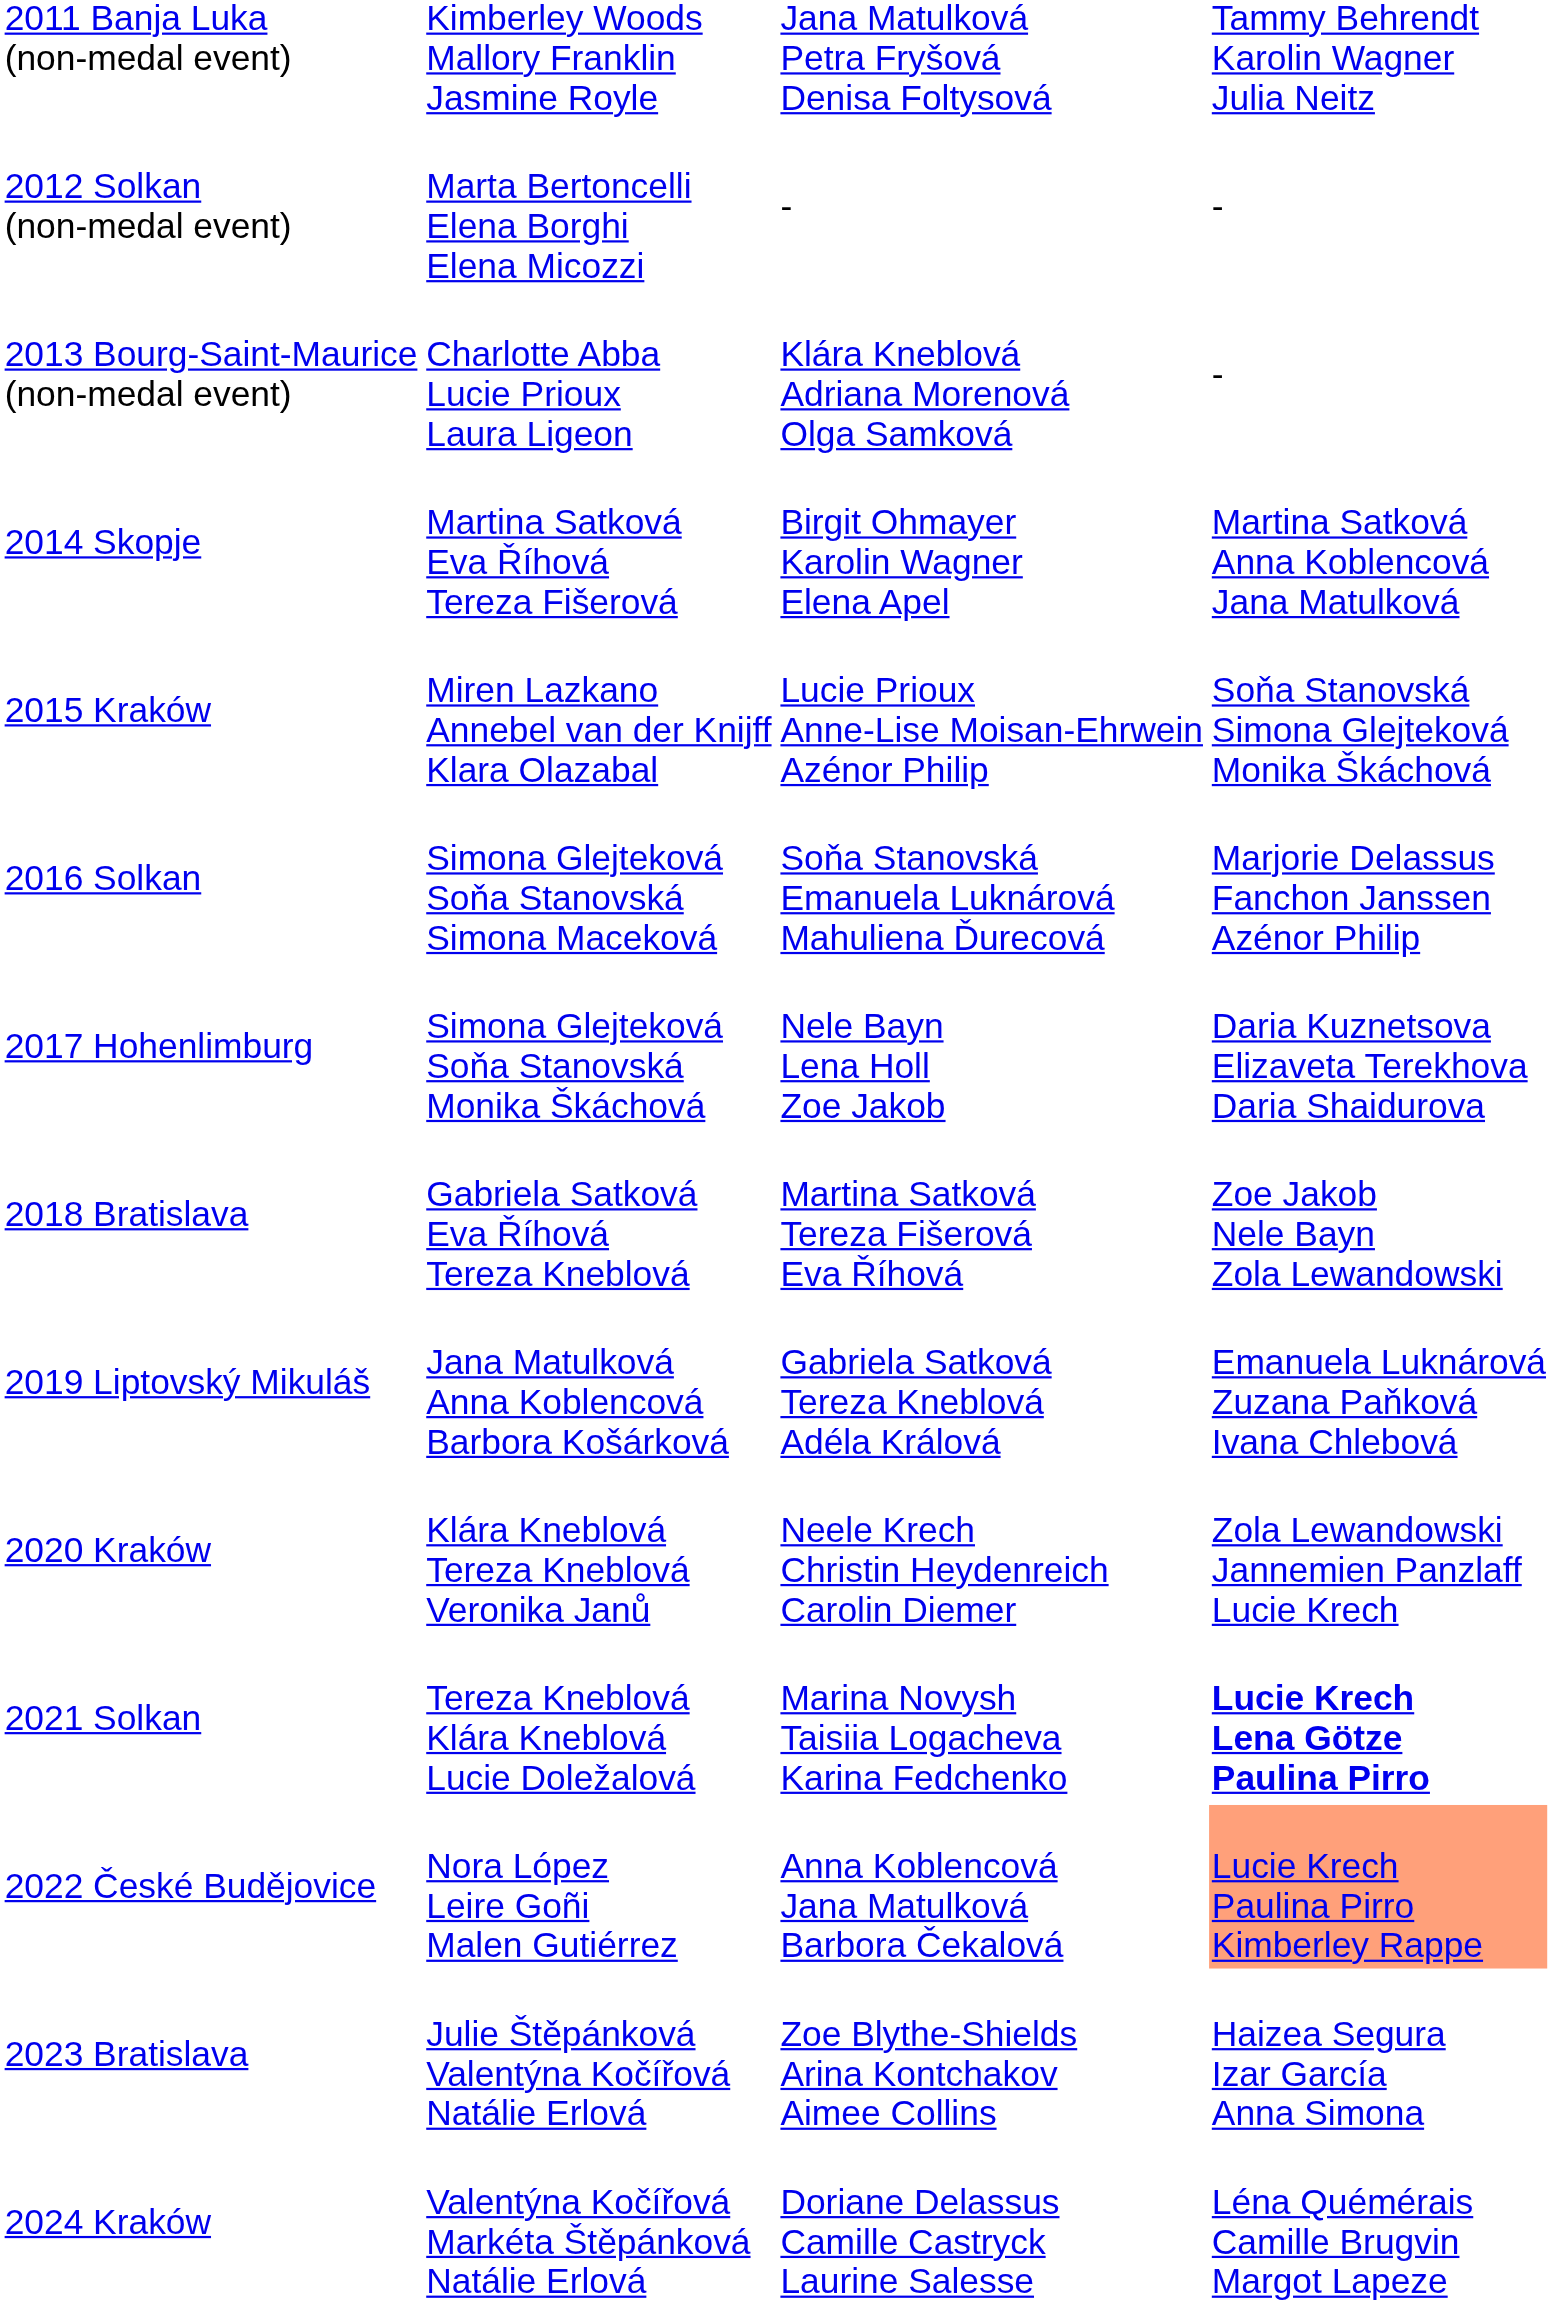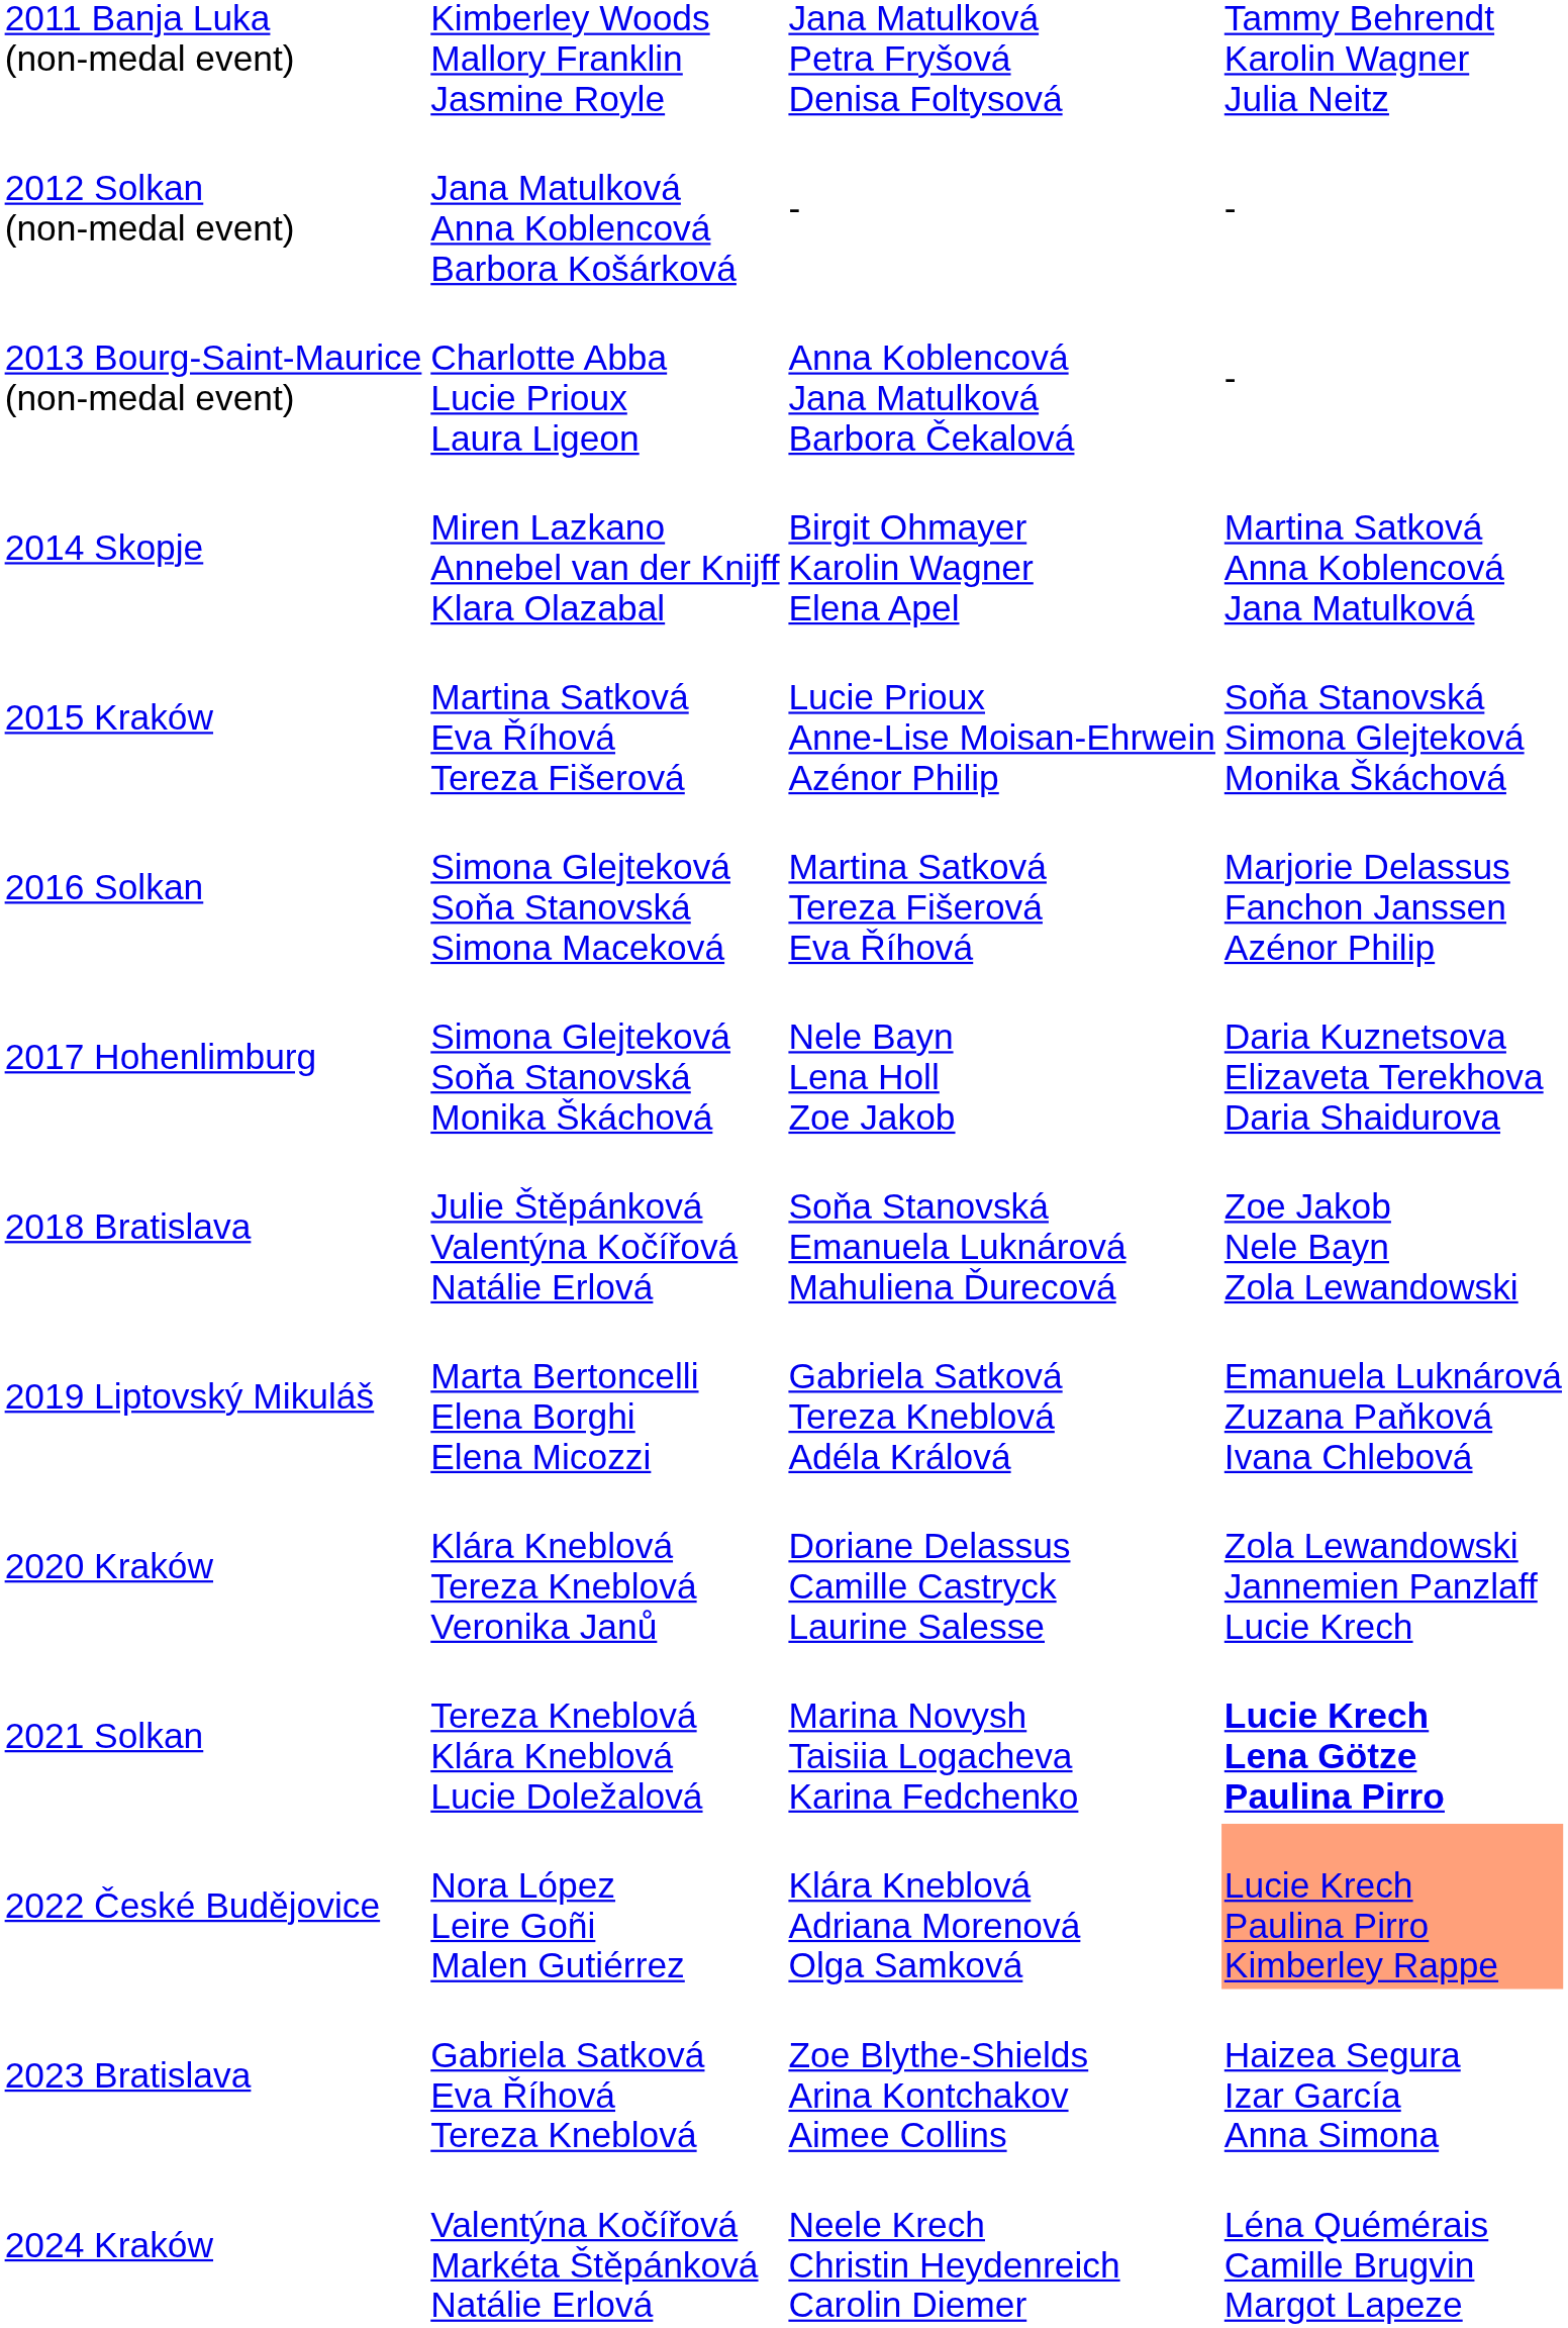2012 Solkan (non-medal event) | column 2: Marta Bertoncelli Elena Borghi Elena Micozzi -> Jana Matulková Anna Koblencová Barbora Košárková
2013 Bourg-Saint-Maurice (non-medal event) | column 3: Klára Kneblová Adriana Morenová Olga Samková -> Anna Koblencová Jana Matulková Barbora Čekalová
2014 Skopje | column 2: Martina Satková Eva Říhová Tereza Fišerová -> Miren Lazkano Annebel van der Knijff Klara Olazabal
2015 Kraków | column 2: Miren Lazkano Annebel van der Knijff Klara Olazabal -> Martina Satková Eva Říhová Tereza Fišerová
2016 Solkan | column 3: Soňa Stanovská Emanuela Luknárová Mahuliena Ďurecová -> Martina Satková Tereza Fišerová Eva Říhová
2018 Bratislava | column 2: Gabriela Satková Eva Říhová Tereza Kneblová -> Julie Štěpánková Valentýna Kočířová Natálie Erlová
2018 Bratislava | column 3: Martina Satková Tereza Fišerová Eva Říhová -> Soňa Stanovská Emanuela Luknárová Mahuliena Ďurecová
2019 Liptovský Mikuláš | column 2: Jana Matulková Anna Koblencová Barbora Košárková -> Marta Bertoncelli Elena Borghi Elena Micozzi
2020 Kraków | column 3: Neele Krech Christin Heydenreich Carolin Diemer -> Doriane Delassus Camille Castryck Laurine Salesse
2022 České Budějovice | column 3: Anna Koblencová Jana Matulková Barbora Čekalová -> Klára Kneblová Adriana Morenová Olga Samková
2023 Bratislava | column 2: Julie Štěpánková Valentýna Kočířová Natálie Erlová -> Gabriela Satková Eva Říhová Tereza Kneblová
2024 Kraków | column 3: Doriane Delassus Camille Castryck Laurine Salesse -> Neele Krech Christin Heydenreich Carolin Diemer
